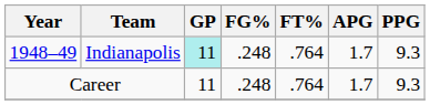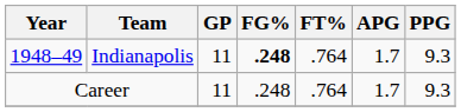1948–49 | GP: paleturquoise background -> no background
1948–49 | FG%: normal -> bold
